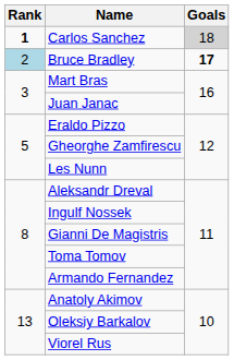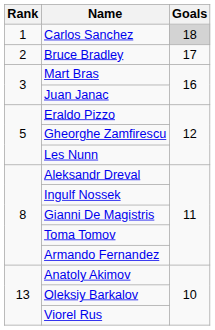Carlos Sanchez | Rank: bold -> normal
Bruce Bradley | Rank: lightblue background -> no background
Bruce Bradley | Goals: bold -> normal
